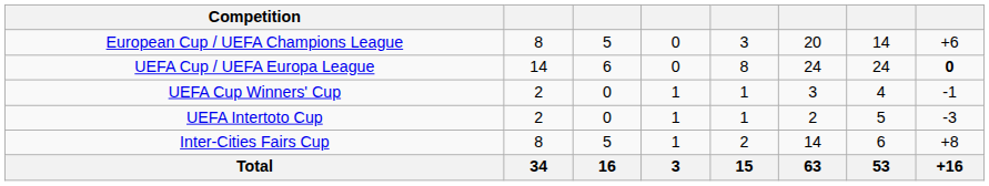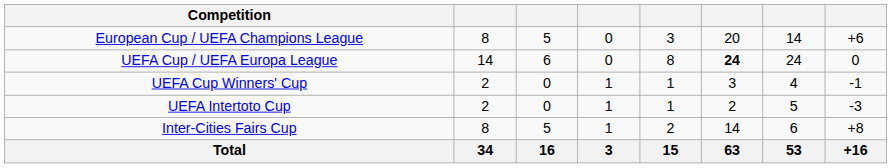UEFA Cup / UEFA Europa League | column 6: normal -> bold
UEFA Cup / UEFA Europa League | column 8: bold -> normal
